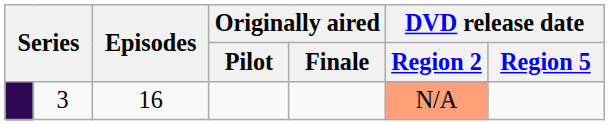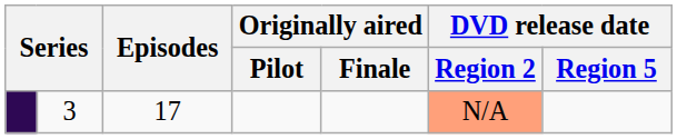row 3 | Episodes: 16 -> 17
